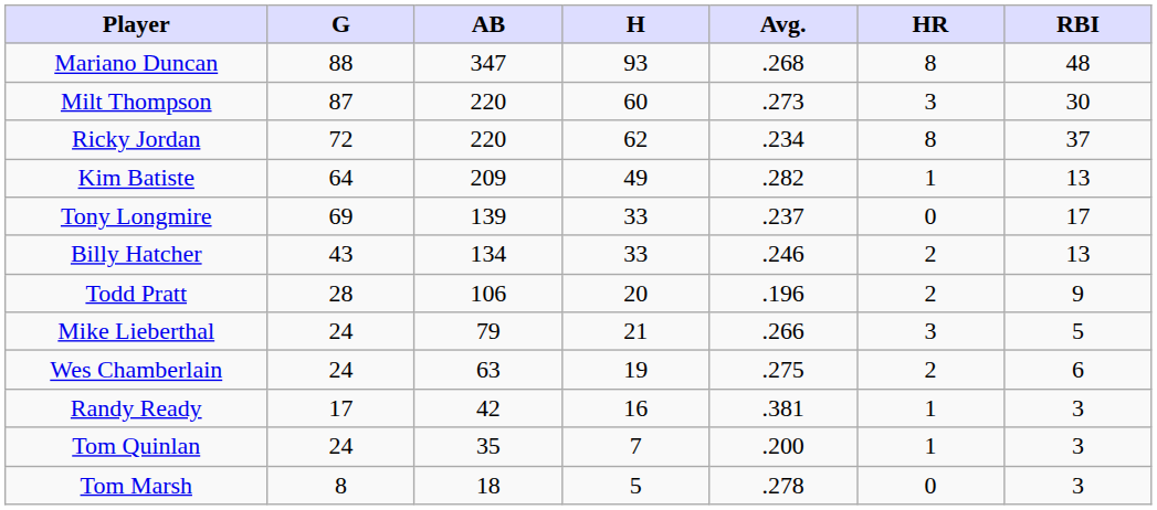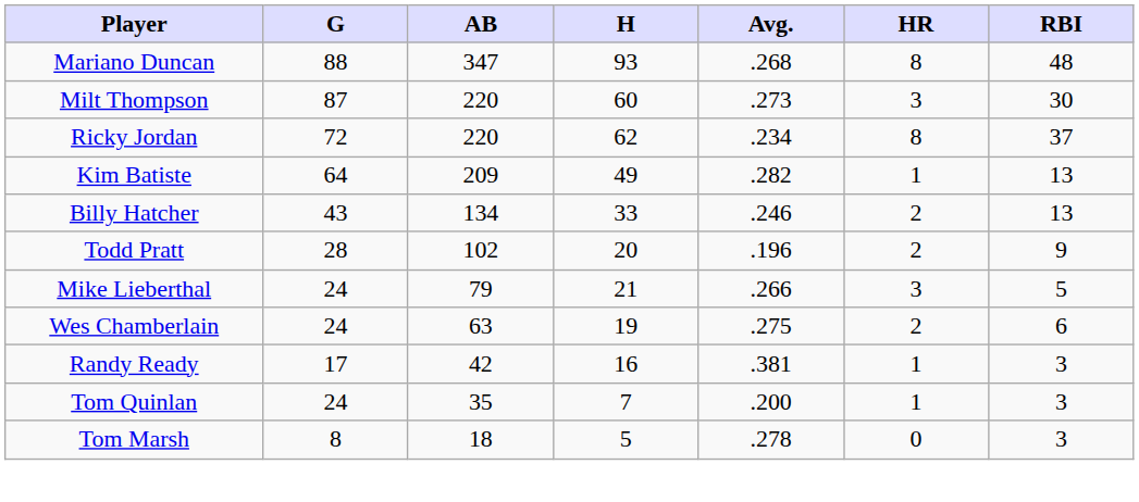- row: Tony Longmire | 69 | 139 | 33 | .237 | 0 | 17
Todd Pratt | AB: 106 -> 102
